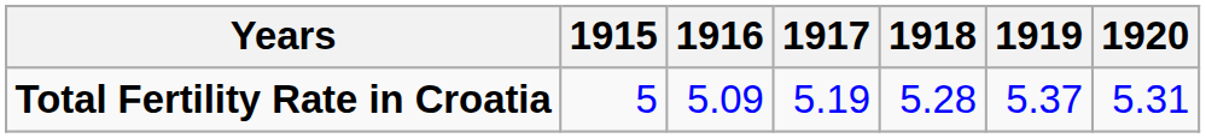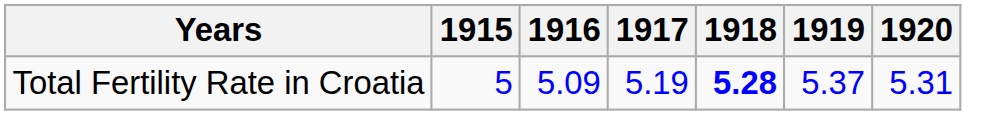row 2 | Years: bold -> normal
row 2 | 1918: normal -> bold
